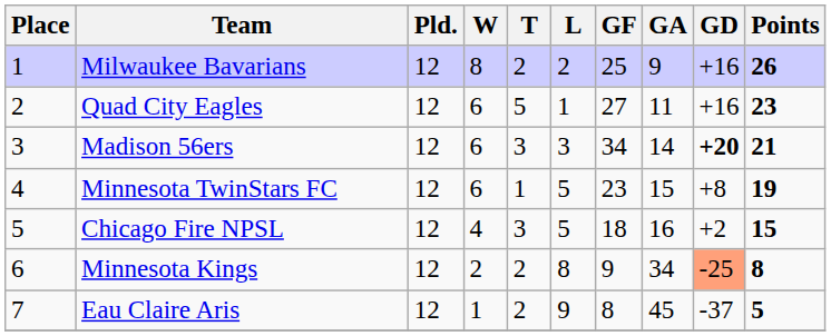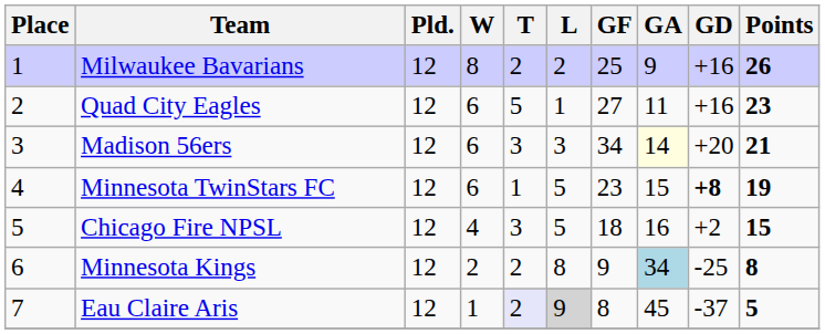Madison 56ers | GA: no background -> lightyellow background
Madison 56ers | GD: bold -> normal
Minnesota TwinStars FC | GD: normal -> bold
Minnesota Kings | GA: no background -> lightblue background
Minnesota Kings | GD: lightsalmon background -> no background
Eau Claire Aris | T: no background -> lavender background
Eau Claire Aris | L: no background -> lightgrey background
